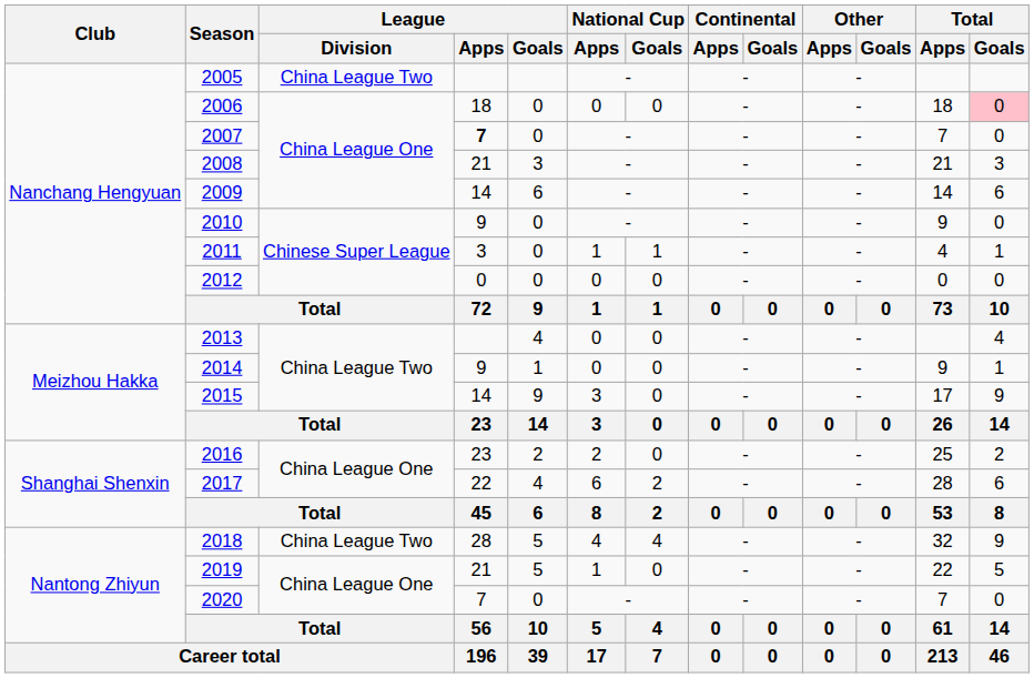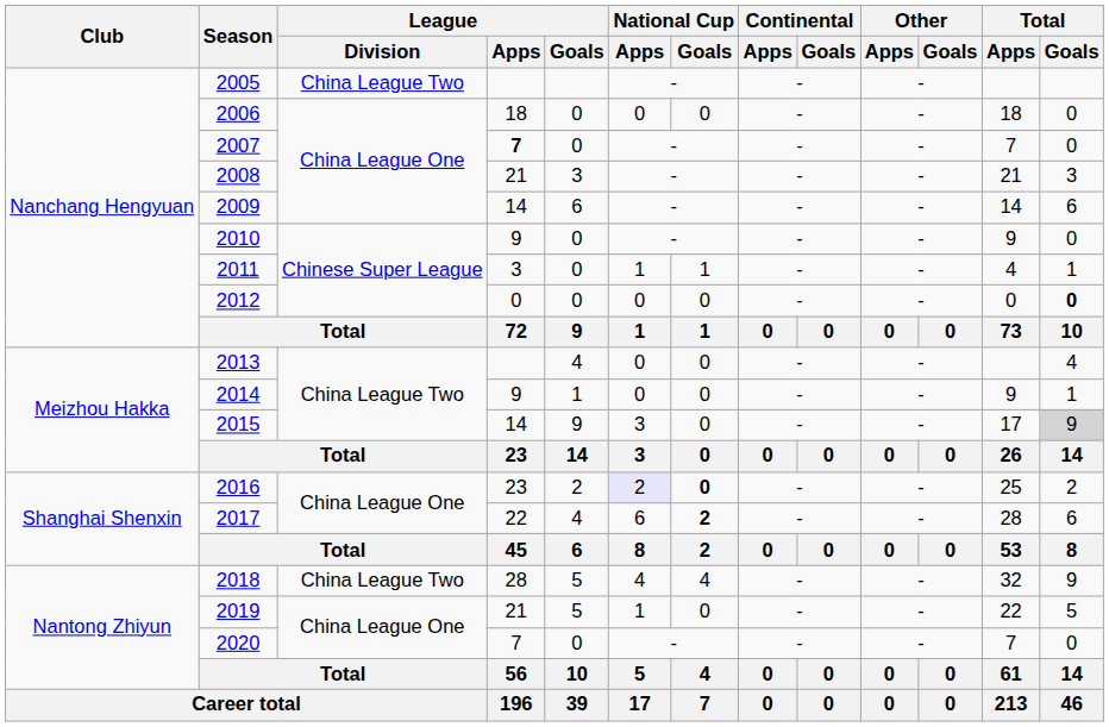2006 | Total / Goals: pink background -> no background
2012 | Total / Goals: normal -> bold
2015 | Total / Goals: no background -> lightgrey background
2016 | National Cup / Apps: no background -> lavender background
2016 | National Cup / Goals: normal -> bold
2017 | National Cup / Goals: normal -> bold
